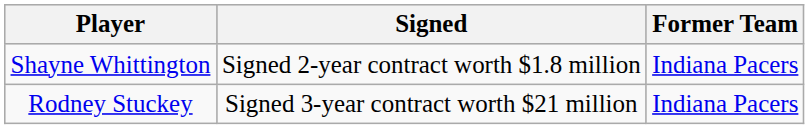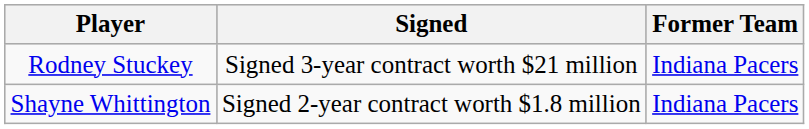rows swapped: Rodney Stuckey <-> Shayne Whittington
